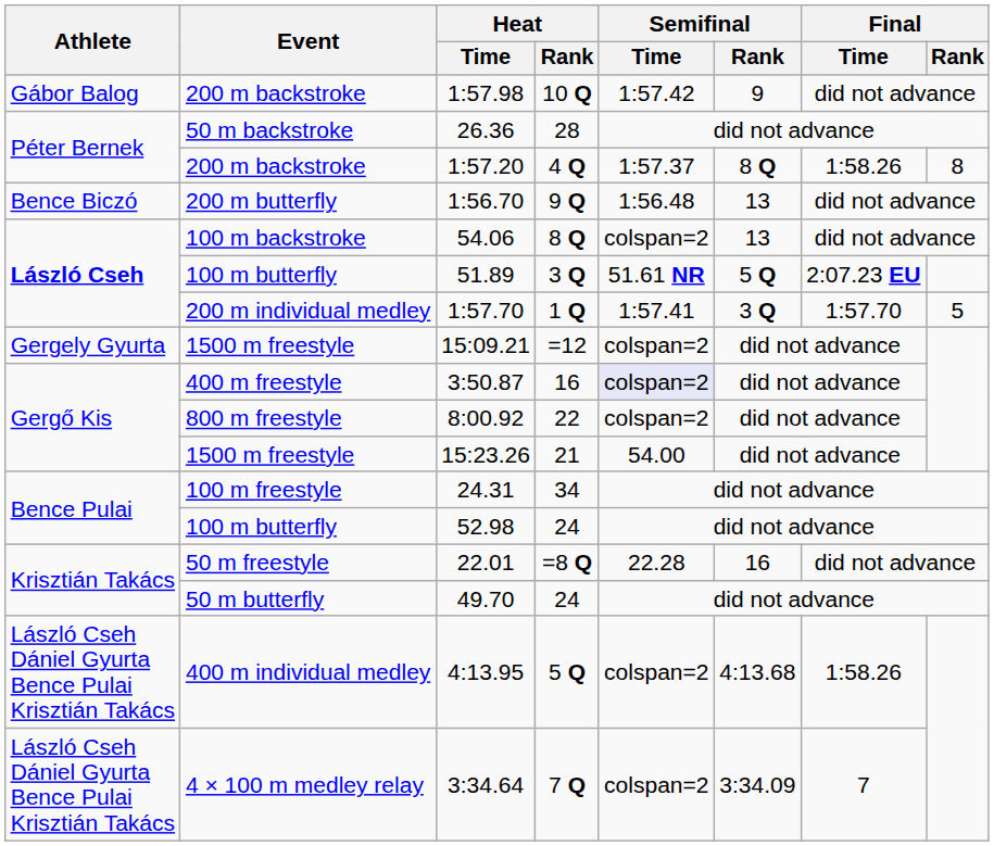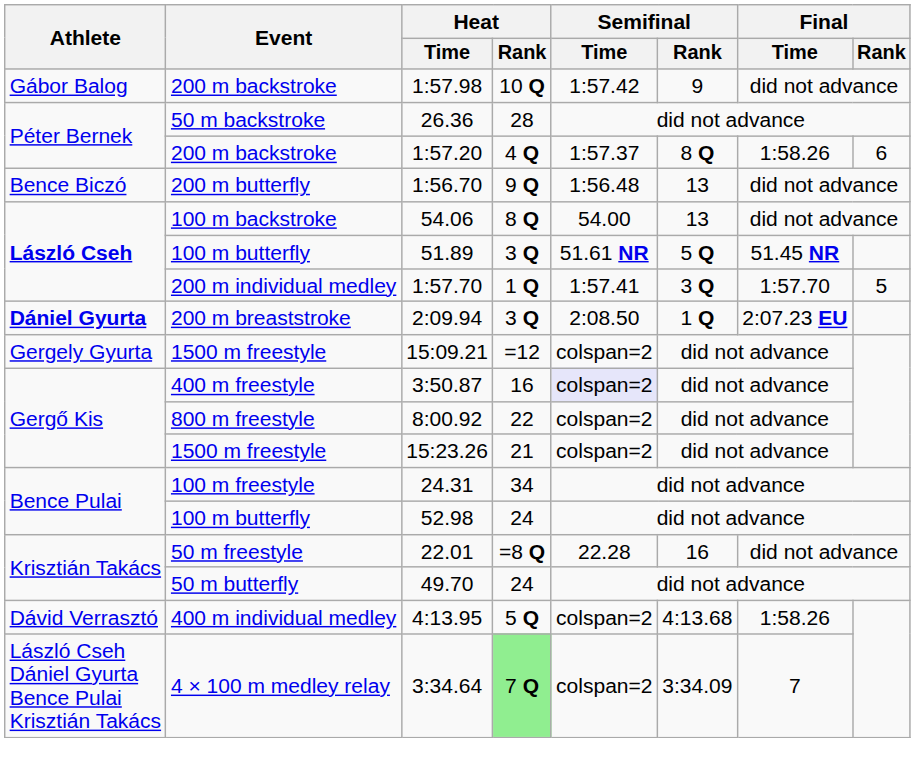1:57.20 | Final / Rank: 8 -> 6
54.06 | Semifinal / Time: colspan=2 -> 54.00
51.89 | Final / Time: 2:07.23 EU -> 51.45 NR
+ row: Dániel Gyurta | 200 m breaststroke | 2:09.94 | 3 Q | 2:08.50 | 1 Q | 2:07.23 EU
15:23.26 | Semifinal / Time: 54.00 -> colspan=2
4:13.95 | Athlete: László Cseh Dániel Gyurta Bence Pulai Krisztián Takács -> Dávid Verrasztó
3:34.64 | Heat / Rank: no background -> lightgreen background
